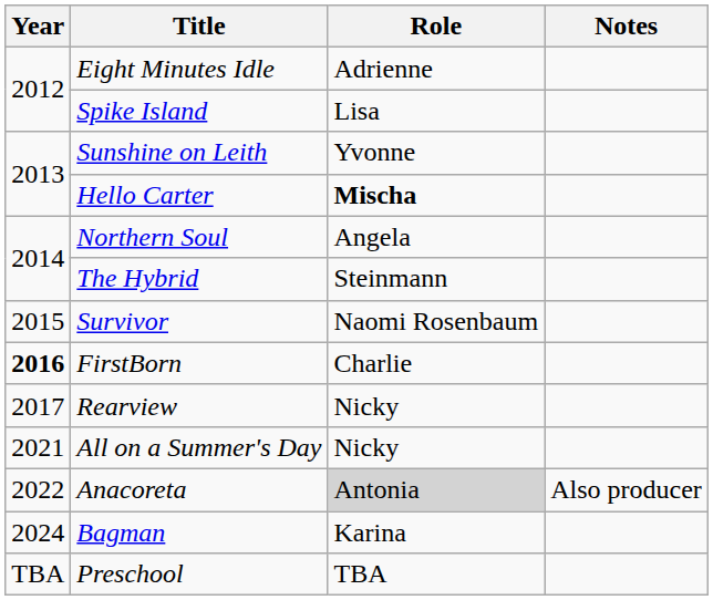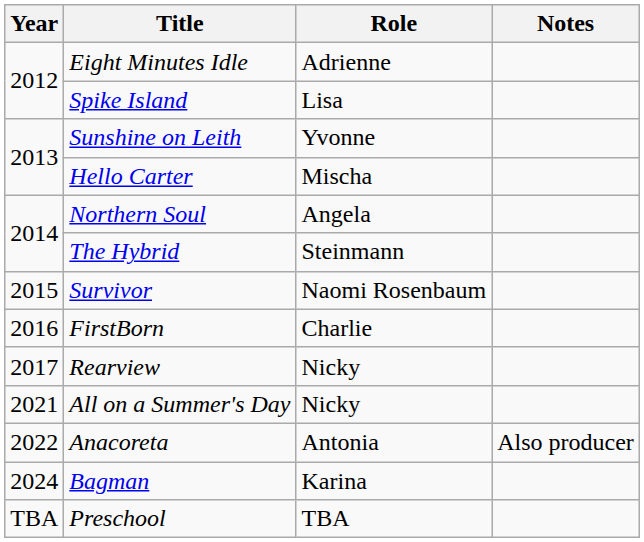Hello Carter | Role: bold -> normal
FirstBorn | Year: bold -> normal
Anacoreta | Role: lightgrey background -> no background
